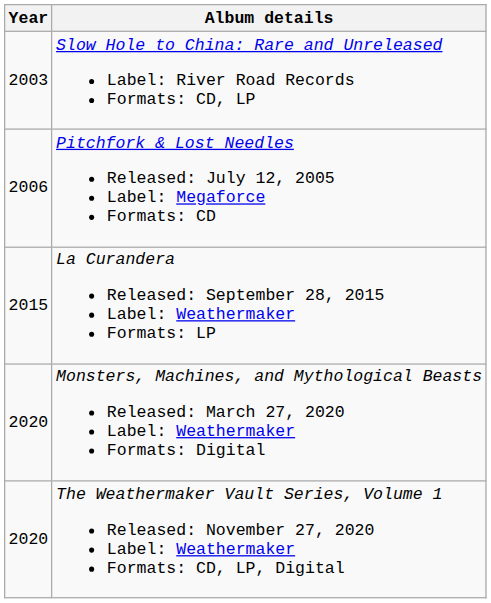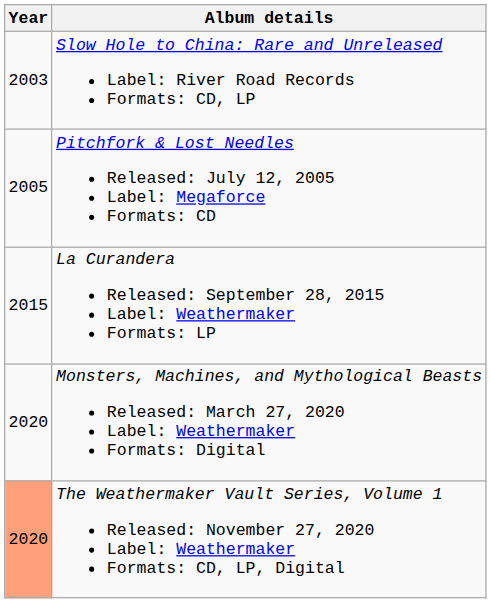row 3 | Year: 2006 -> 2005
row 6 | Year: no background -> lightsalmon background
